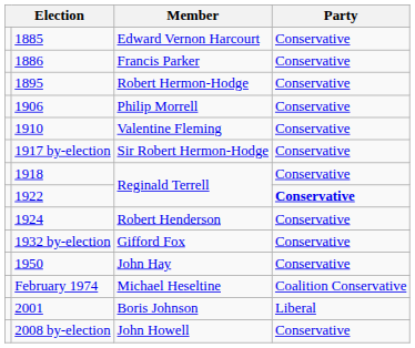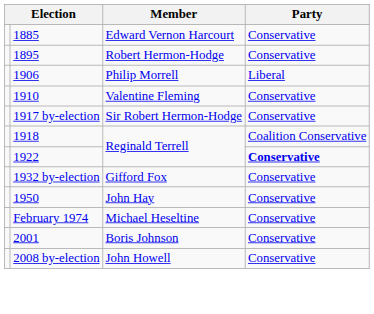- row: 1886 | Francis Parker | Conservative
Philip Morrell | Party: Conservative -> Liberal
1918 / Reginald Terrell | Party: Conservative -> Coalition Conservative
- row: 1924 | Robert Henderson | Conservative
Michael Heseltine | Party: Coalition Conservative -> Conservative
Boris Johnson | Party: Liberal -> Conservative
